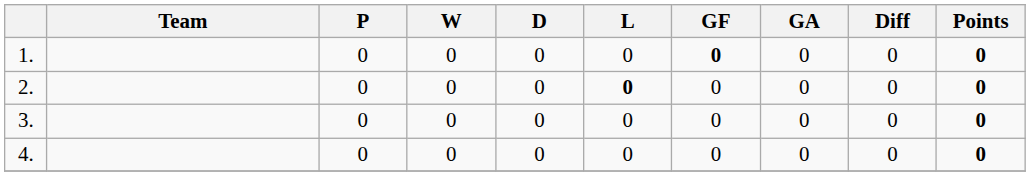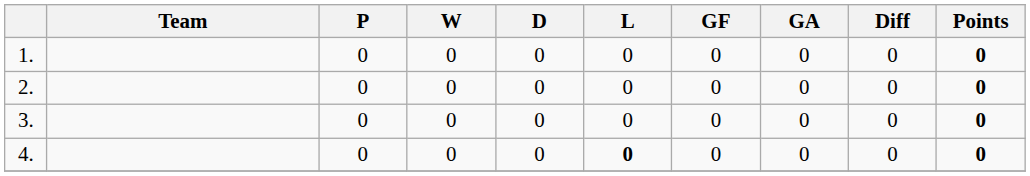1. | GF: bold -> normal
2. | L: bold -> normal
4. | L: normal -> bold
